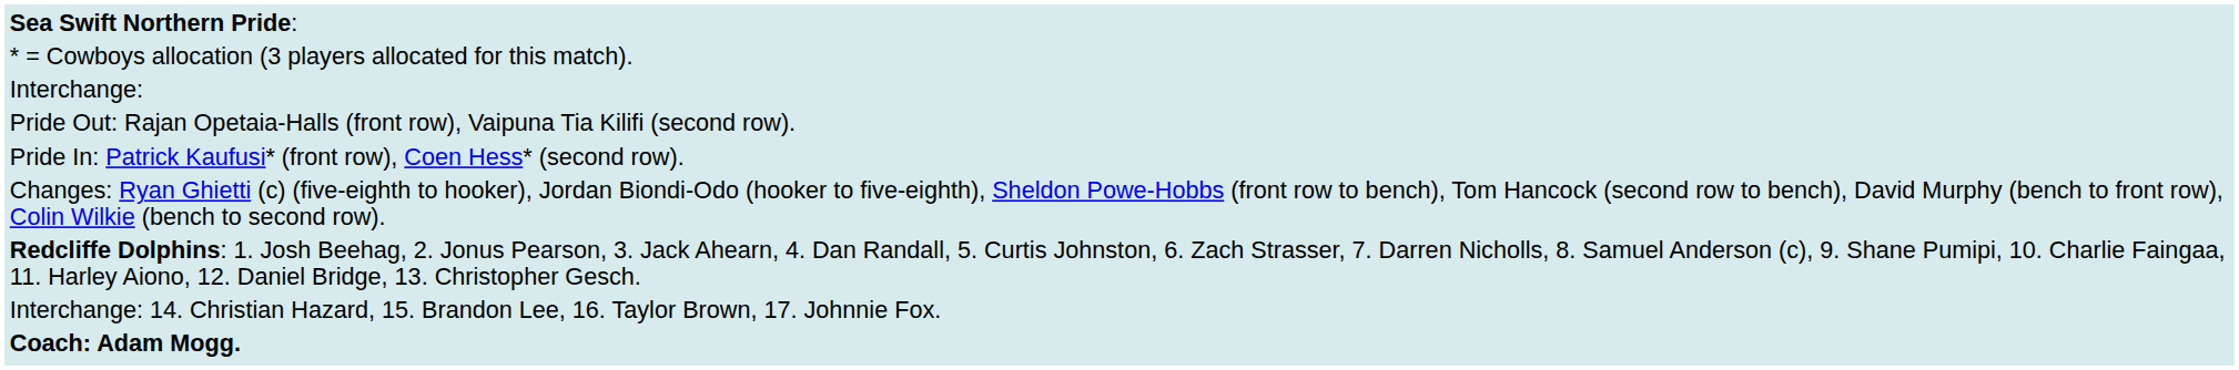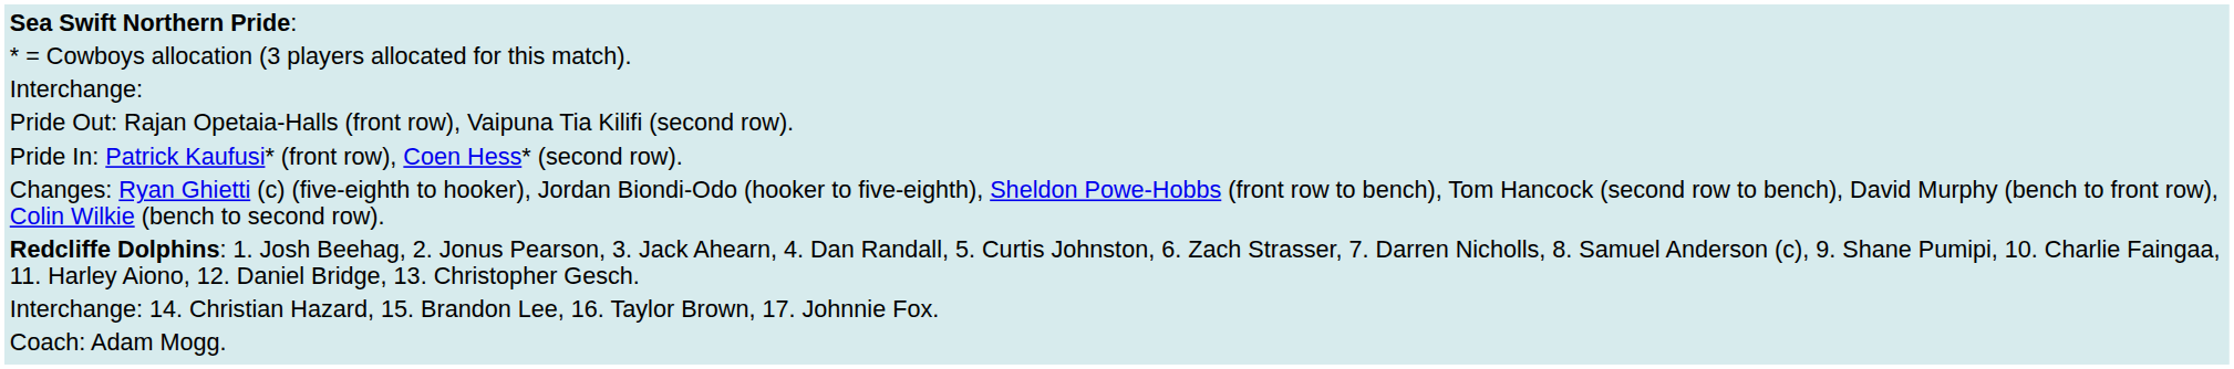row 9 | column 1: bold -> normal
